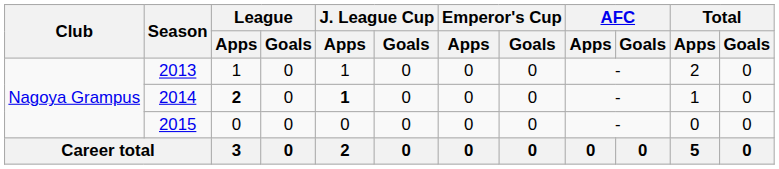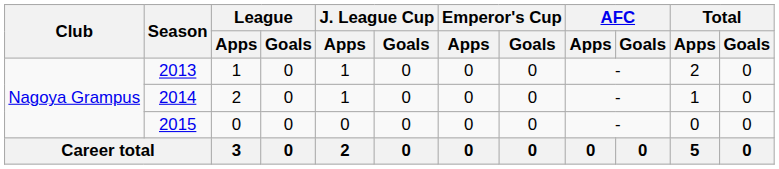2014 | League / Apps: bold -> normal
2014 | J. League Cup / Apps: bold -> normal
